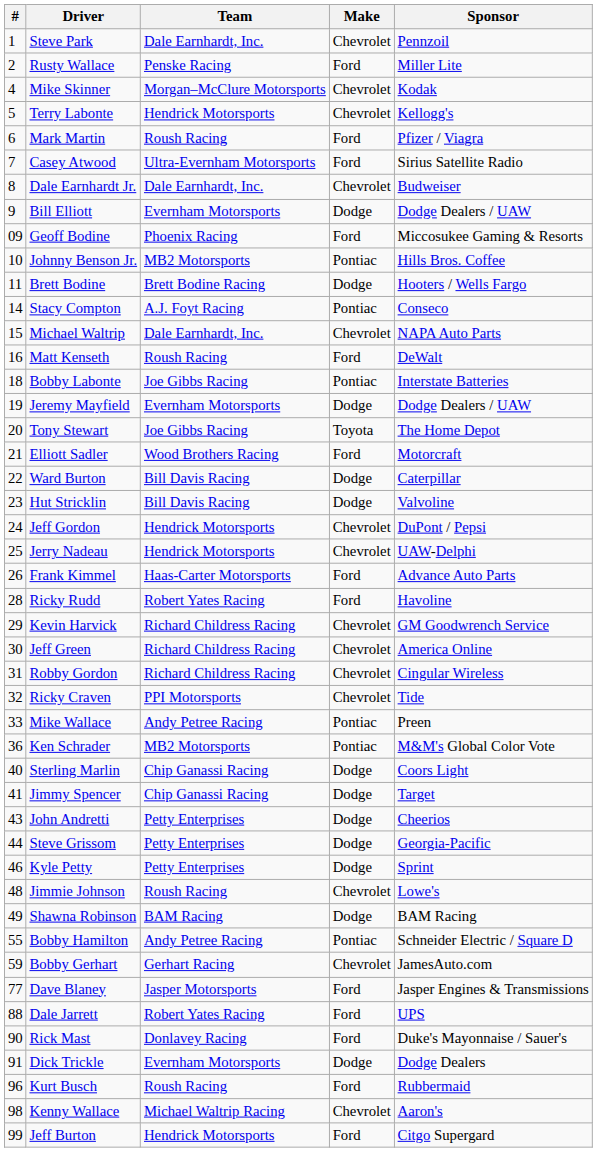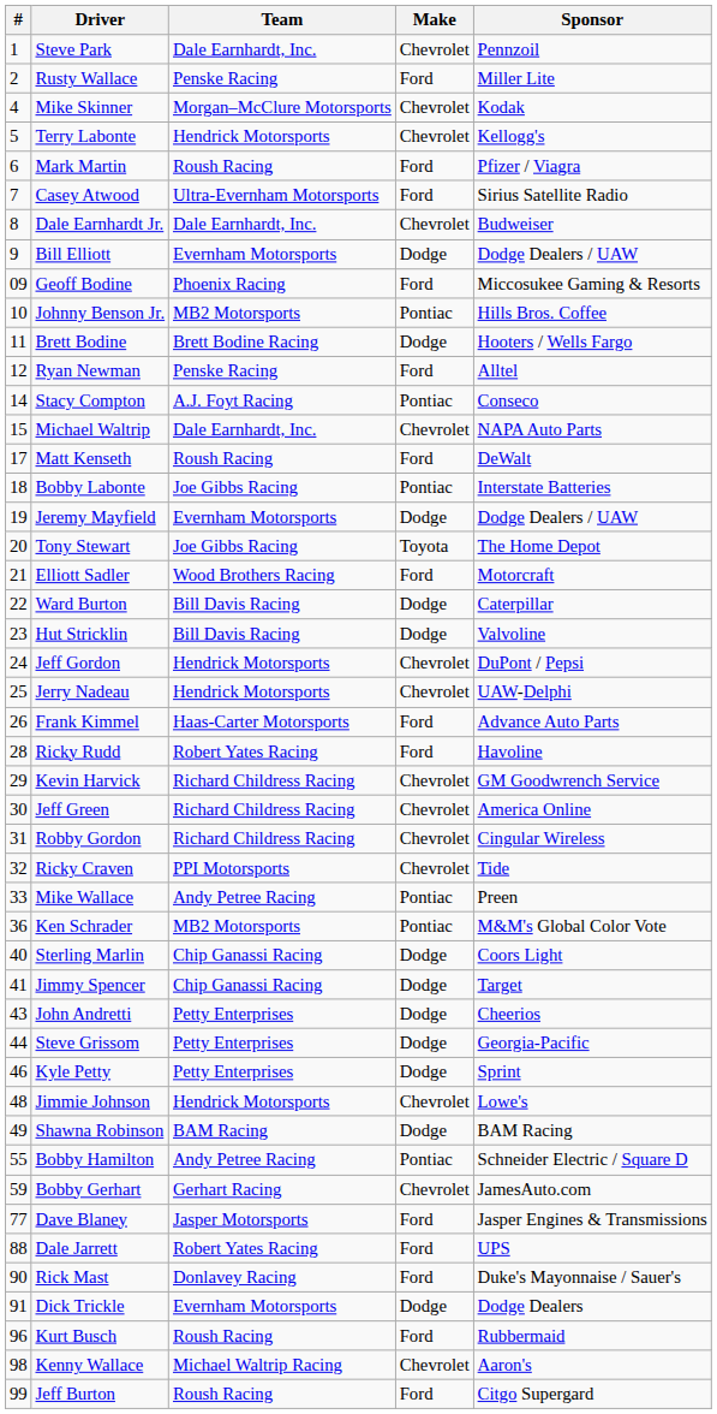+ row: 12 | Ryan Newman | Penske Racing | Ford | Alltel
Matt Kenseth | #: 16 -> 17
Jimmie Johnson | Team: Roush Racing -> Hendrick Motorsports
Jeff Burton | Team: Hendrick Motorsports -> Roush Racing
